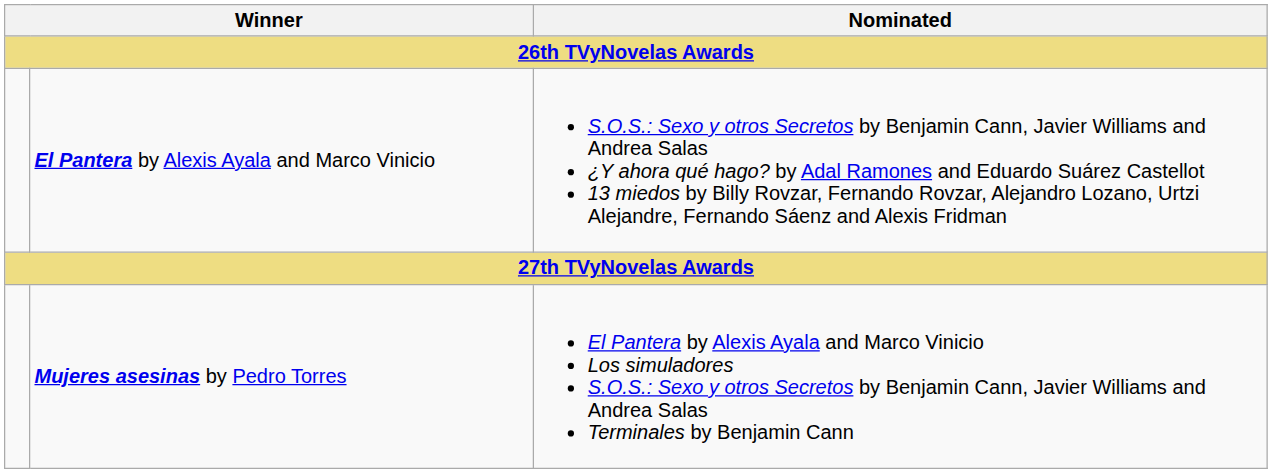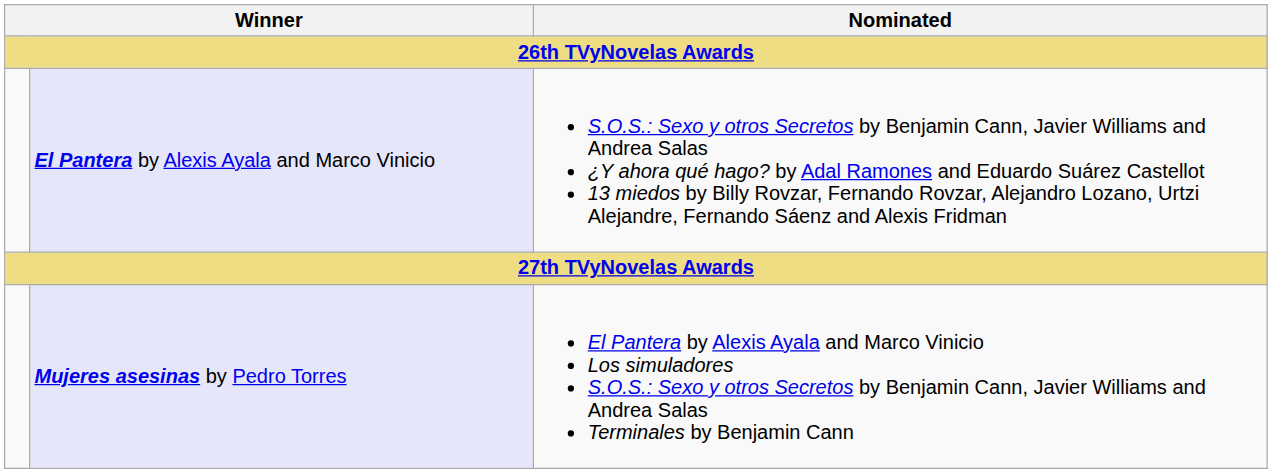El Pantera by Alexis Ayala and Marco Vinicio | column 2: no background -> lavender background
Mujeres asesinas by Pedro Torres | column 2: no background -> lavender background
